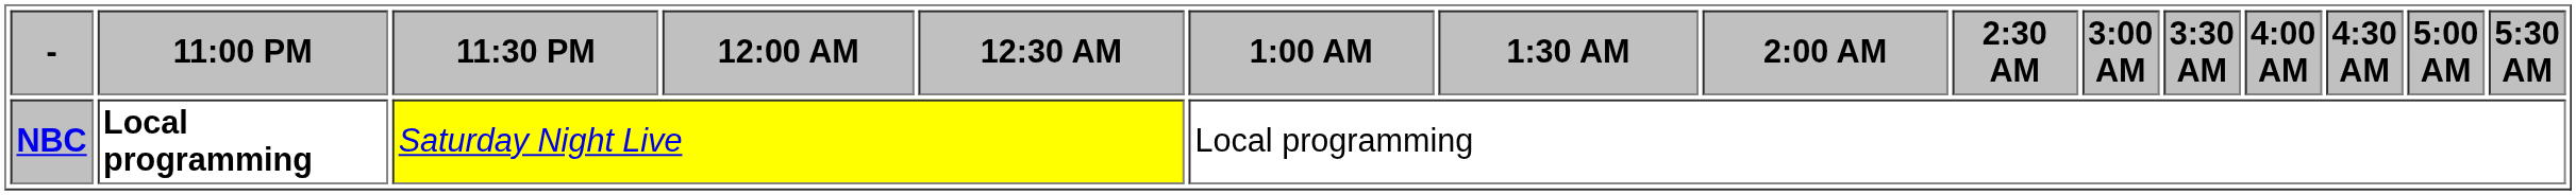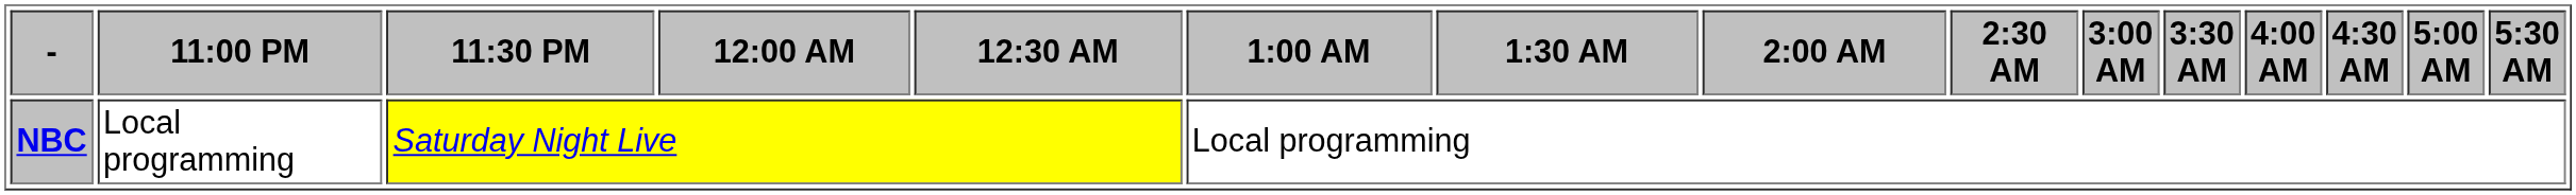NBC | 11:00 PM: bold -> normal
